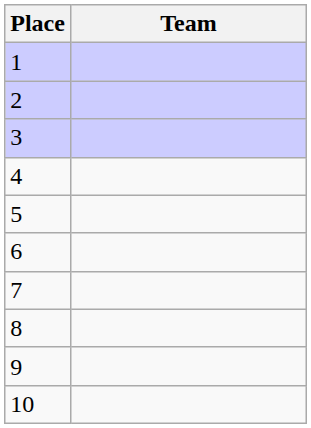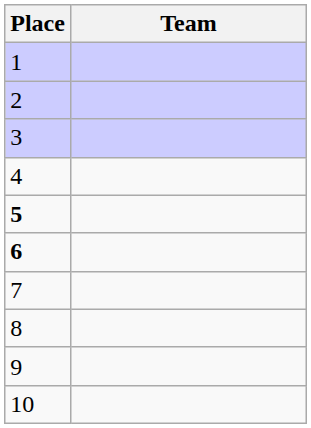5 | Place: normal -> bold
6 | Place: normal -> bold
